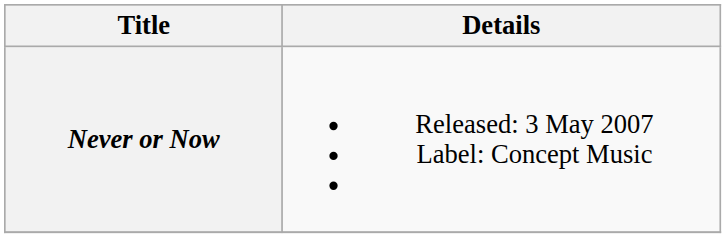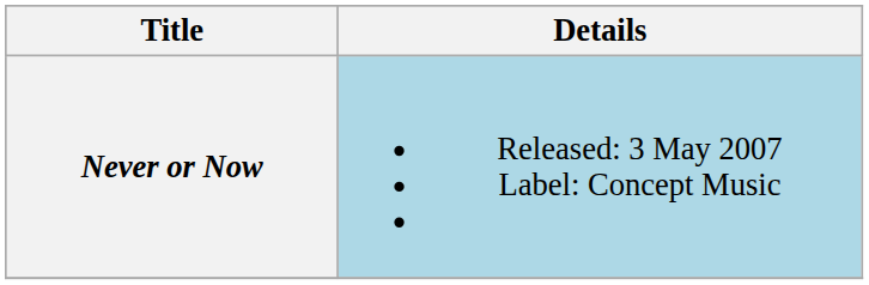Never or Now | Details: no background -> lightblue background
